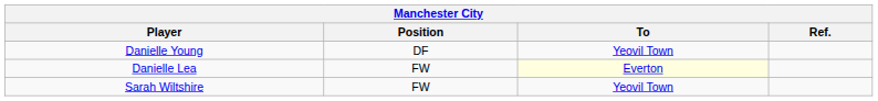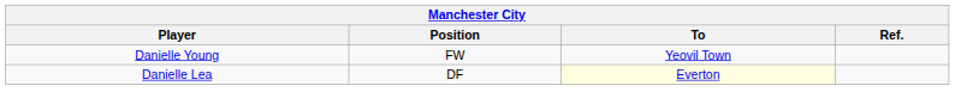Danielle Young | Position: DF -> FW
Danielle Lea | Position: FW -> DF
- row: Sarah Wiltshire | FW | Yeovil Town
